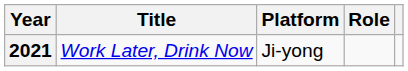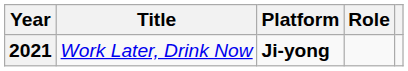2021 | Platform: normal -> bold
